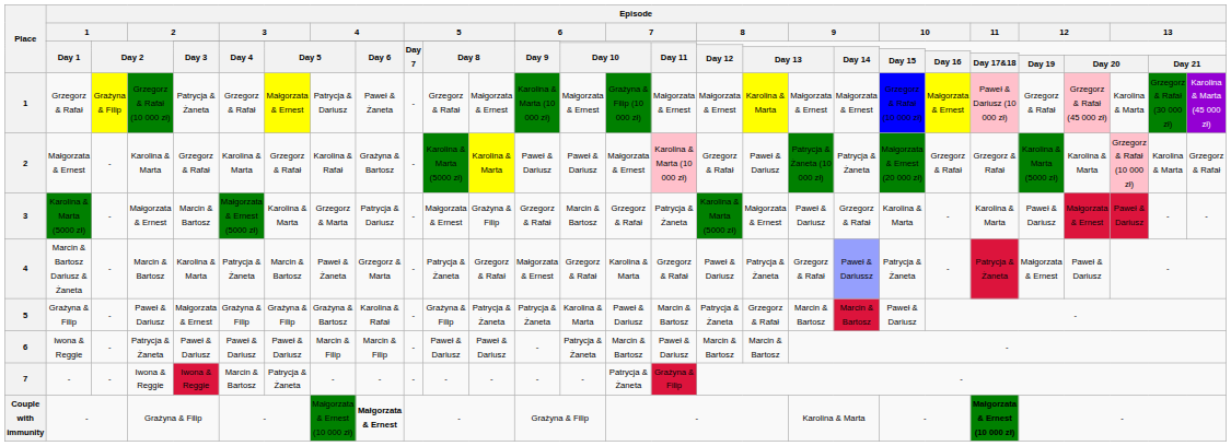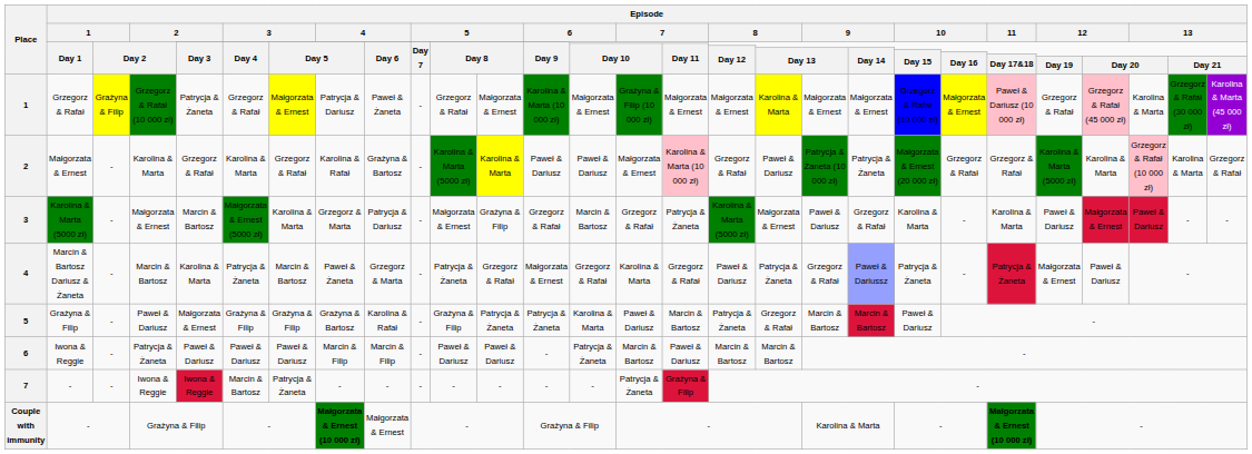Couple with immunity | Episode / 4 / Day 5: normal -> bold
Couple with immunity | Episode / 4 / Day 6: bold -> normal
